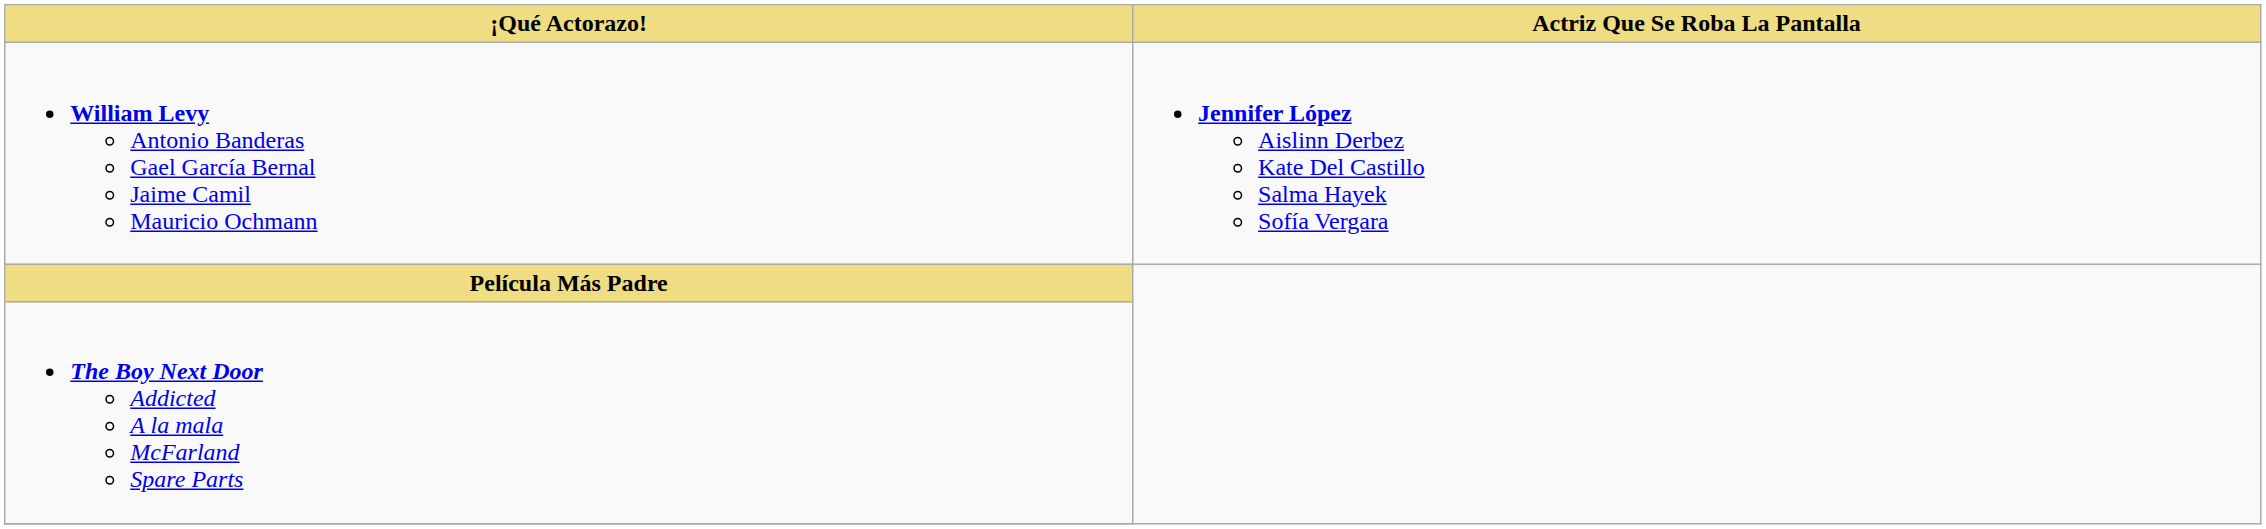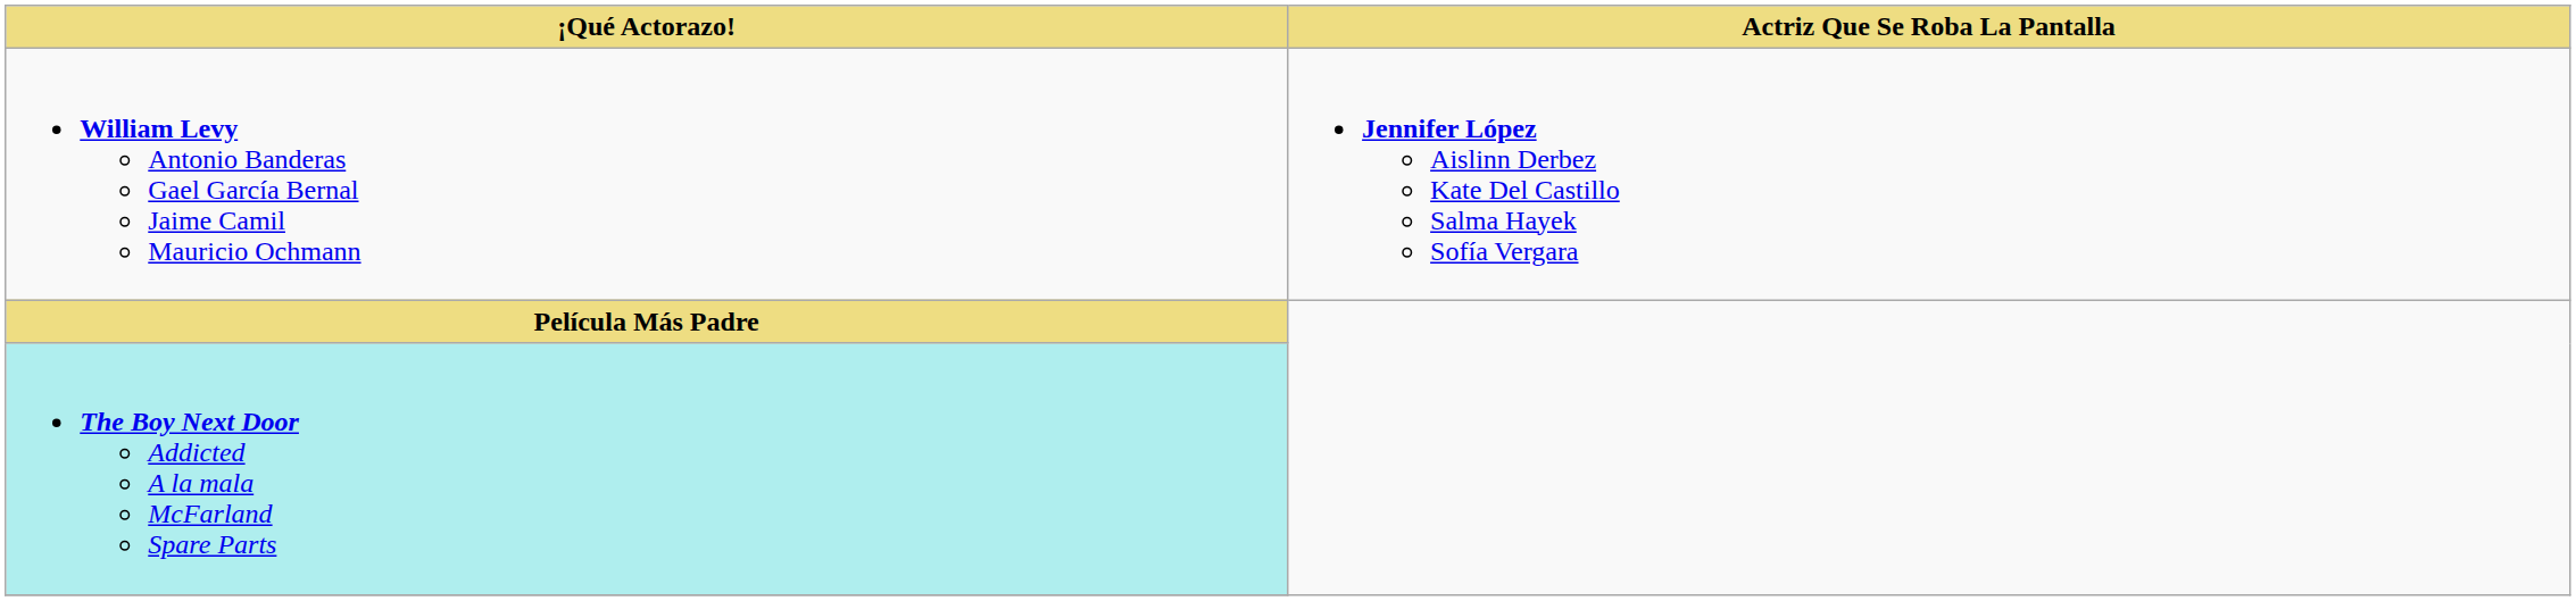The Boy Next Door Addicted A la mala McFarland Spare Parts | ¡Qué Actorazo!: no background -> paleturquoise background
